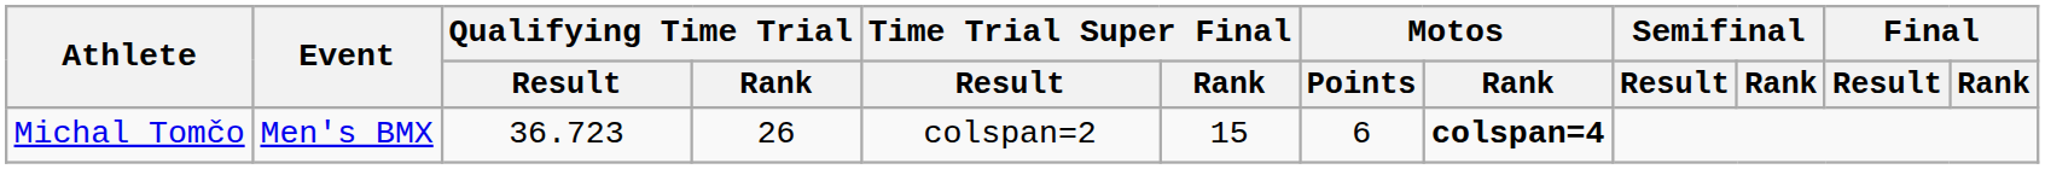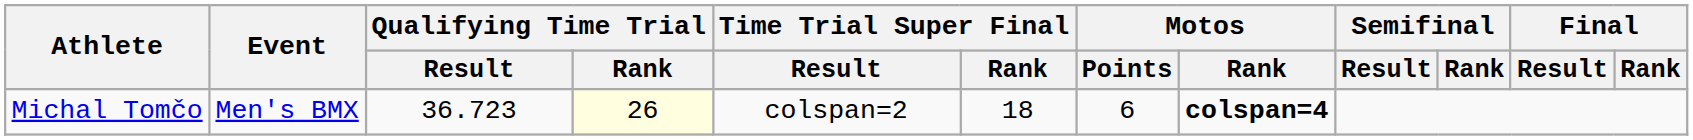Michal Tomčo | Qualifying Time Trial / Rank: no background -> lightyellow background
Michal Tomčo | Time Trial Super Final / Rank: 15 -> 18
